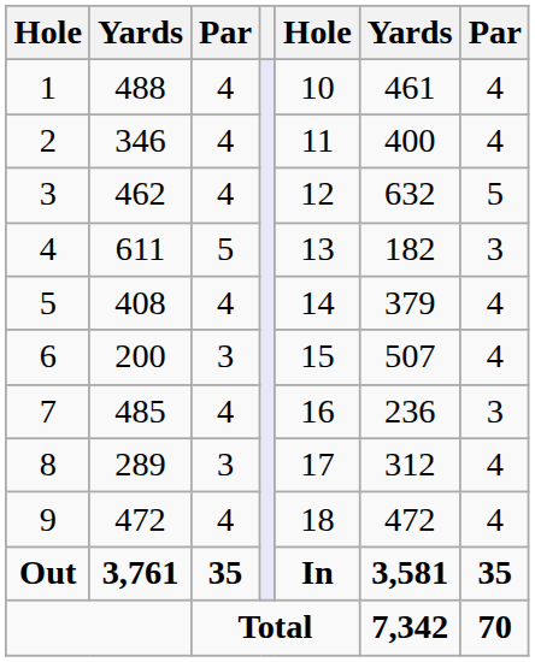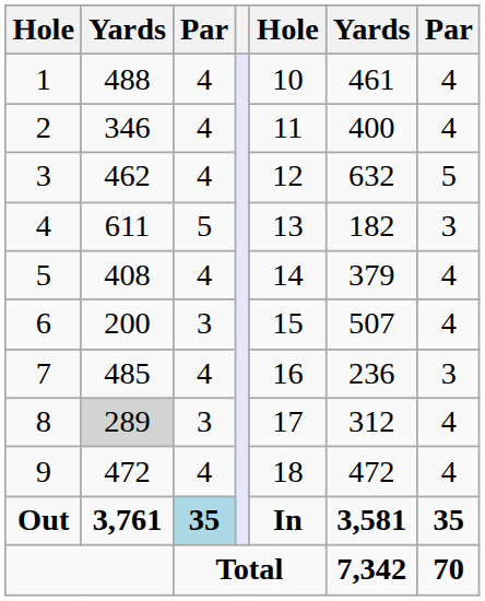8 | column 2: no background -> lightgrey background
Out | column 3: no background -> lightblue background
